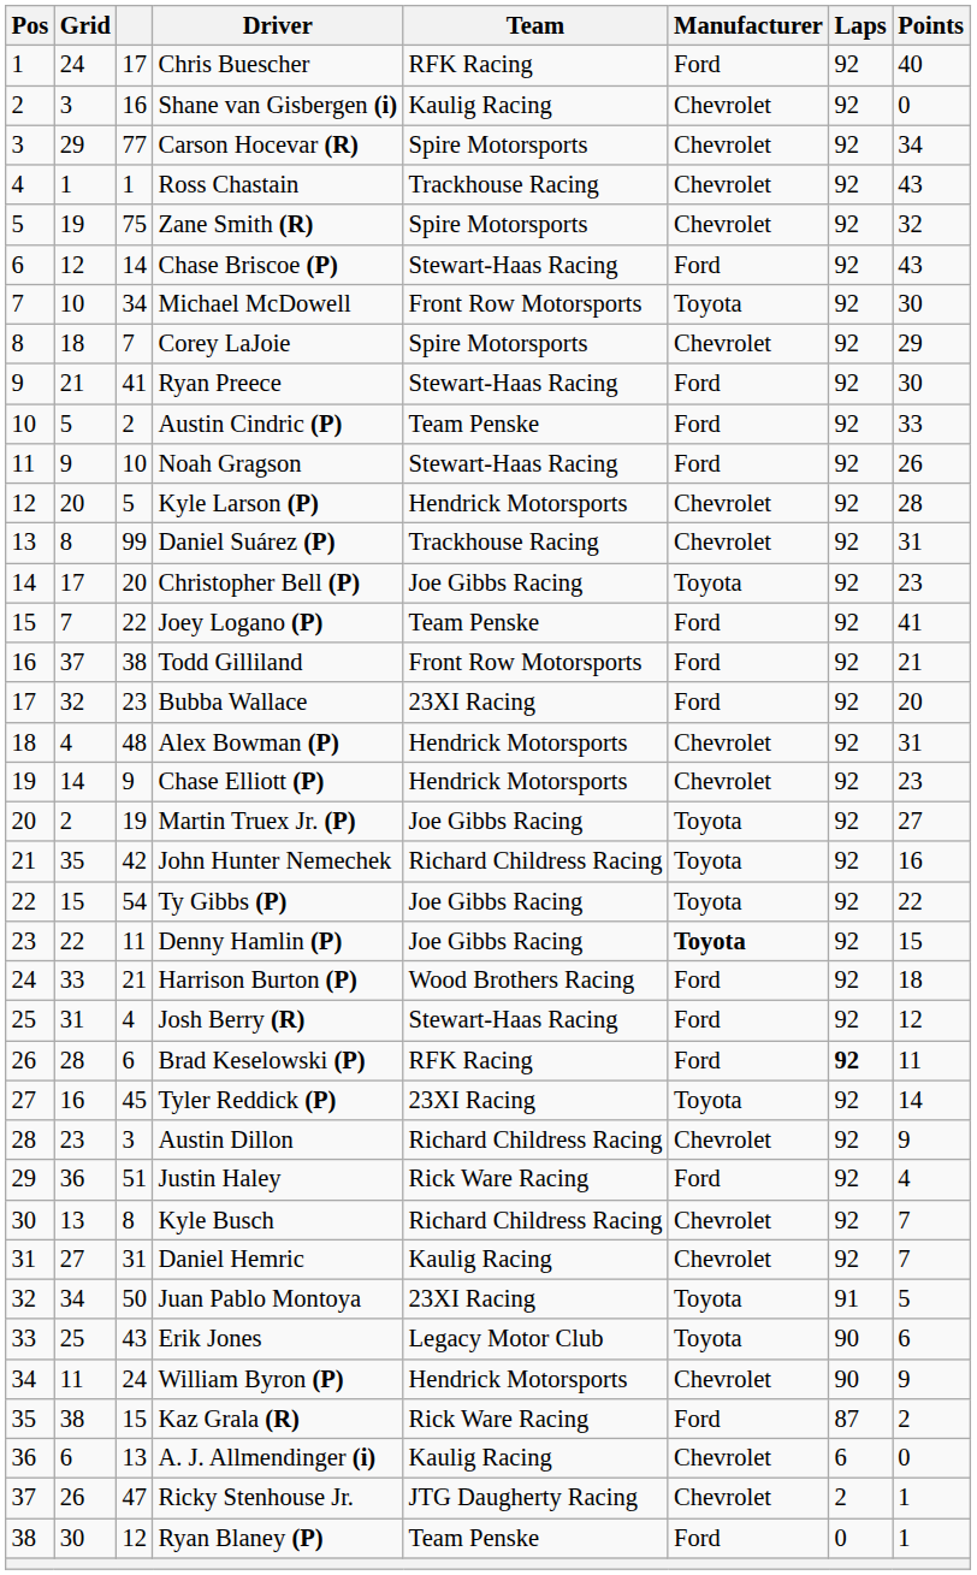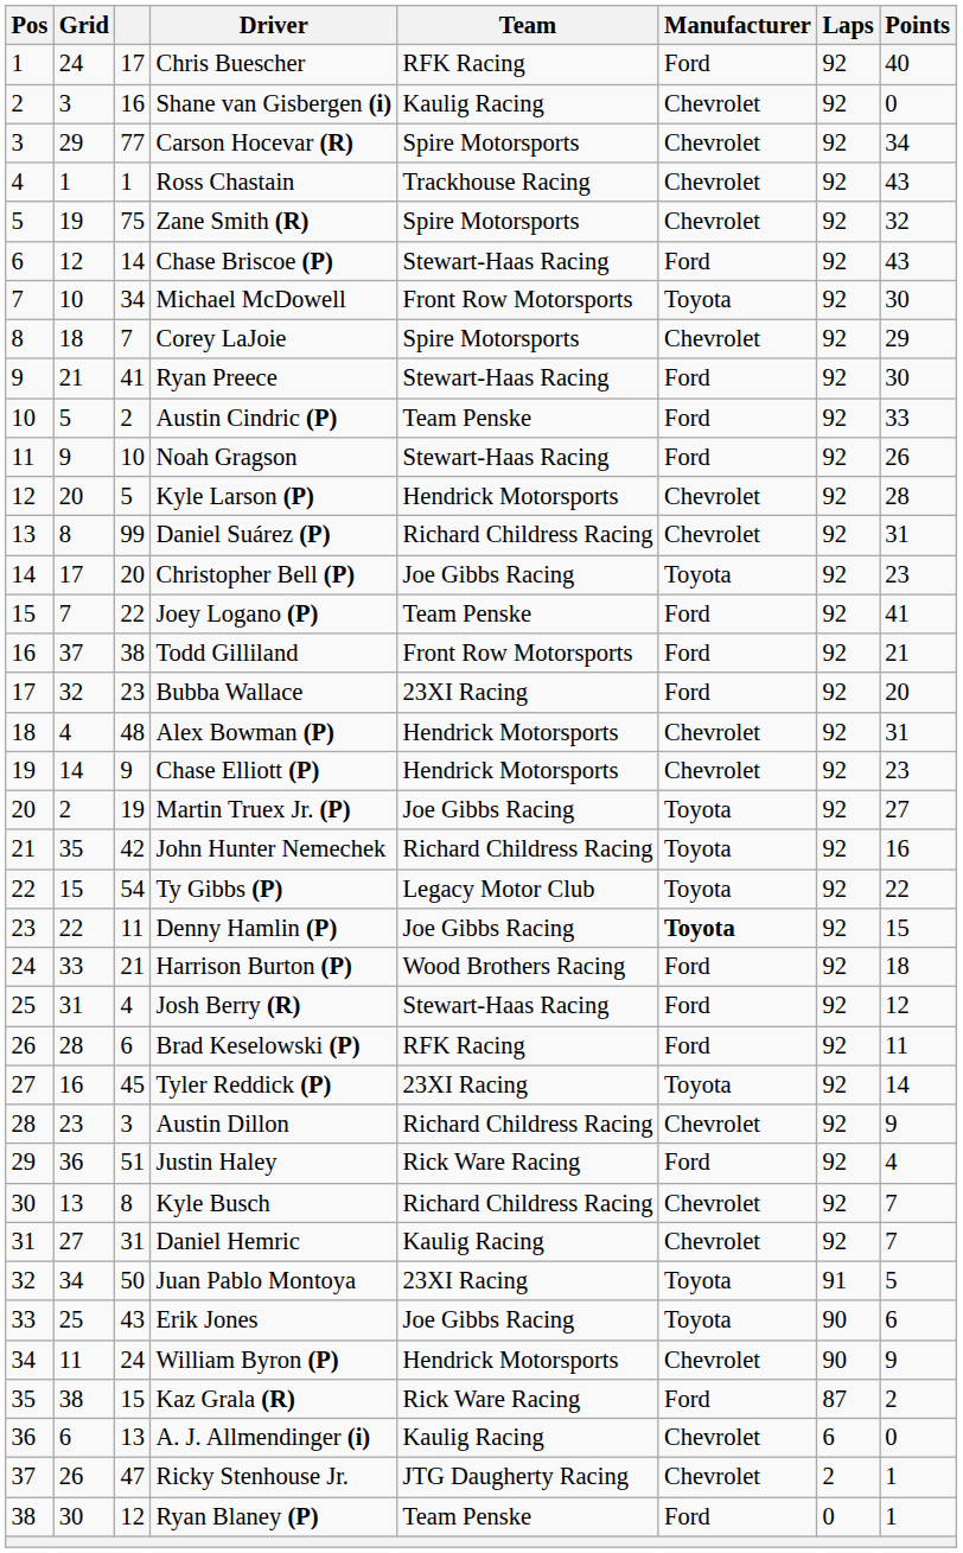Daniel Suárez (P) | Team: Trackhouse Racing -> Richard Childress Racing
Ty Gibbs (P) | Team: Joe Gibbs Racing -> Legacy Motor Club
Brad Keselowski (P) | Laps: bold -> normal
Erik Jones | Team: Legacy Motor Club -> Joe Gibbs Racing
